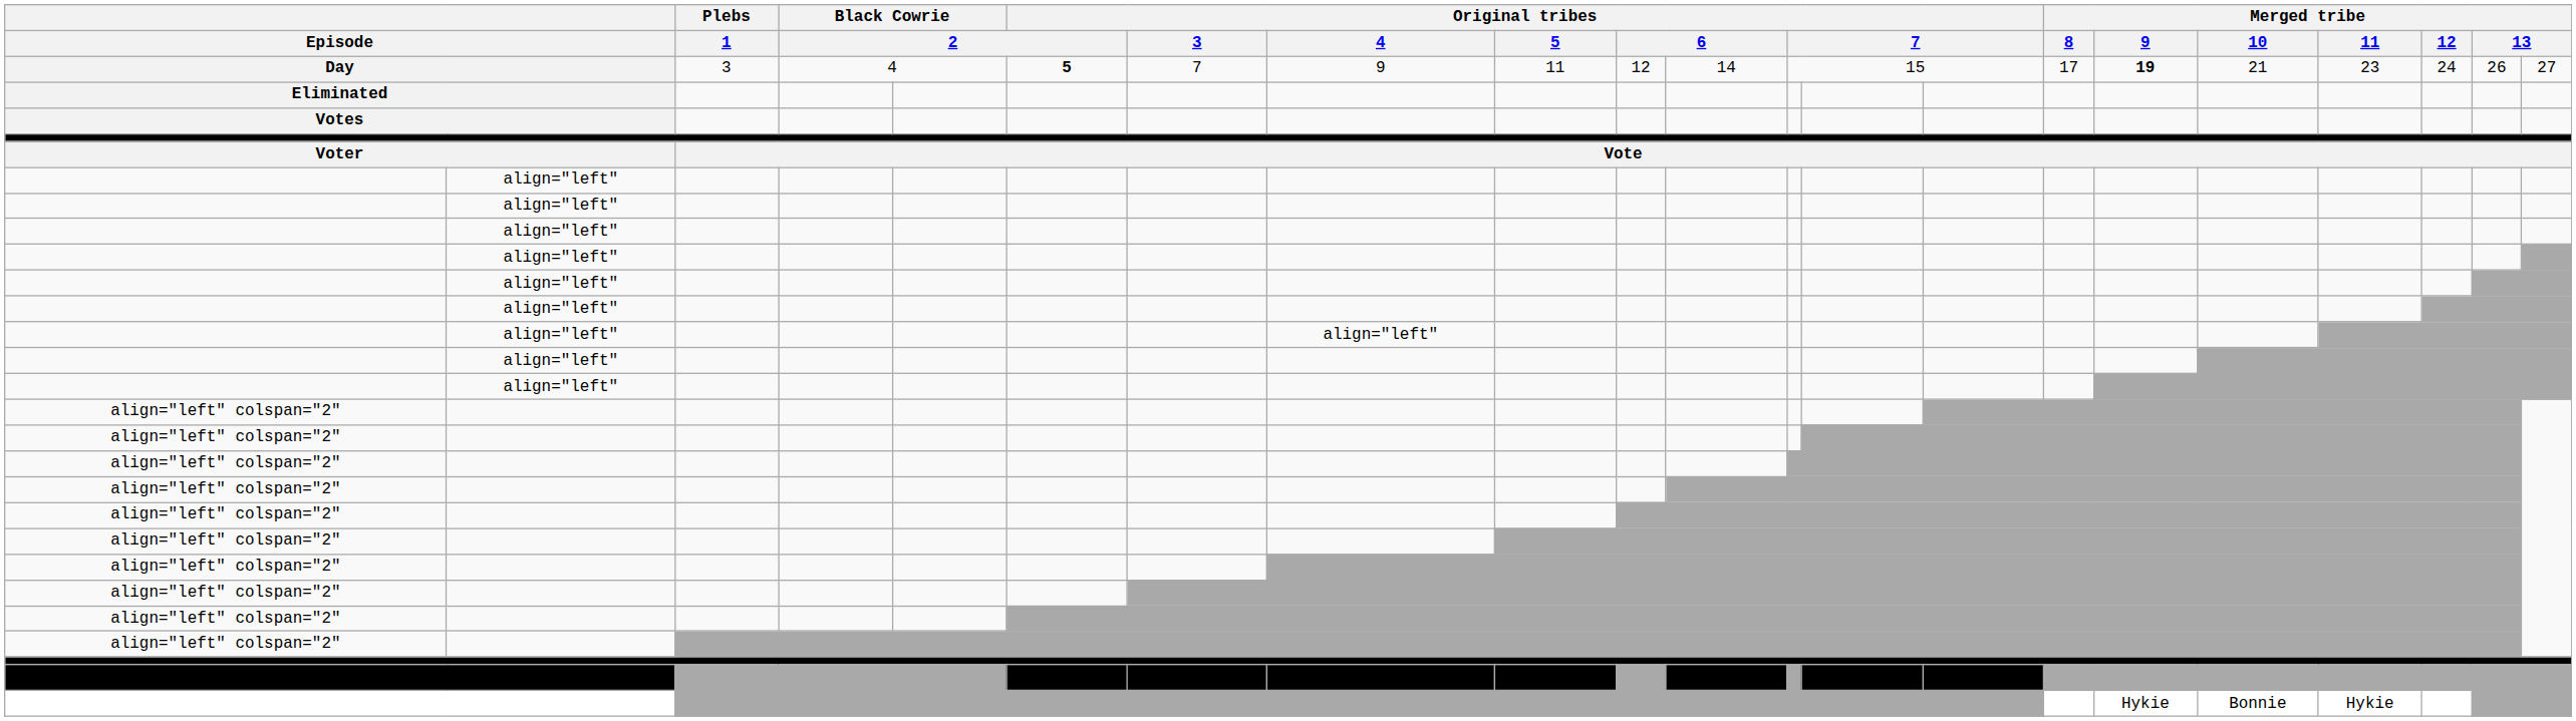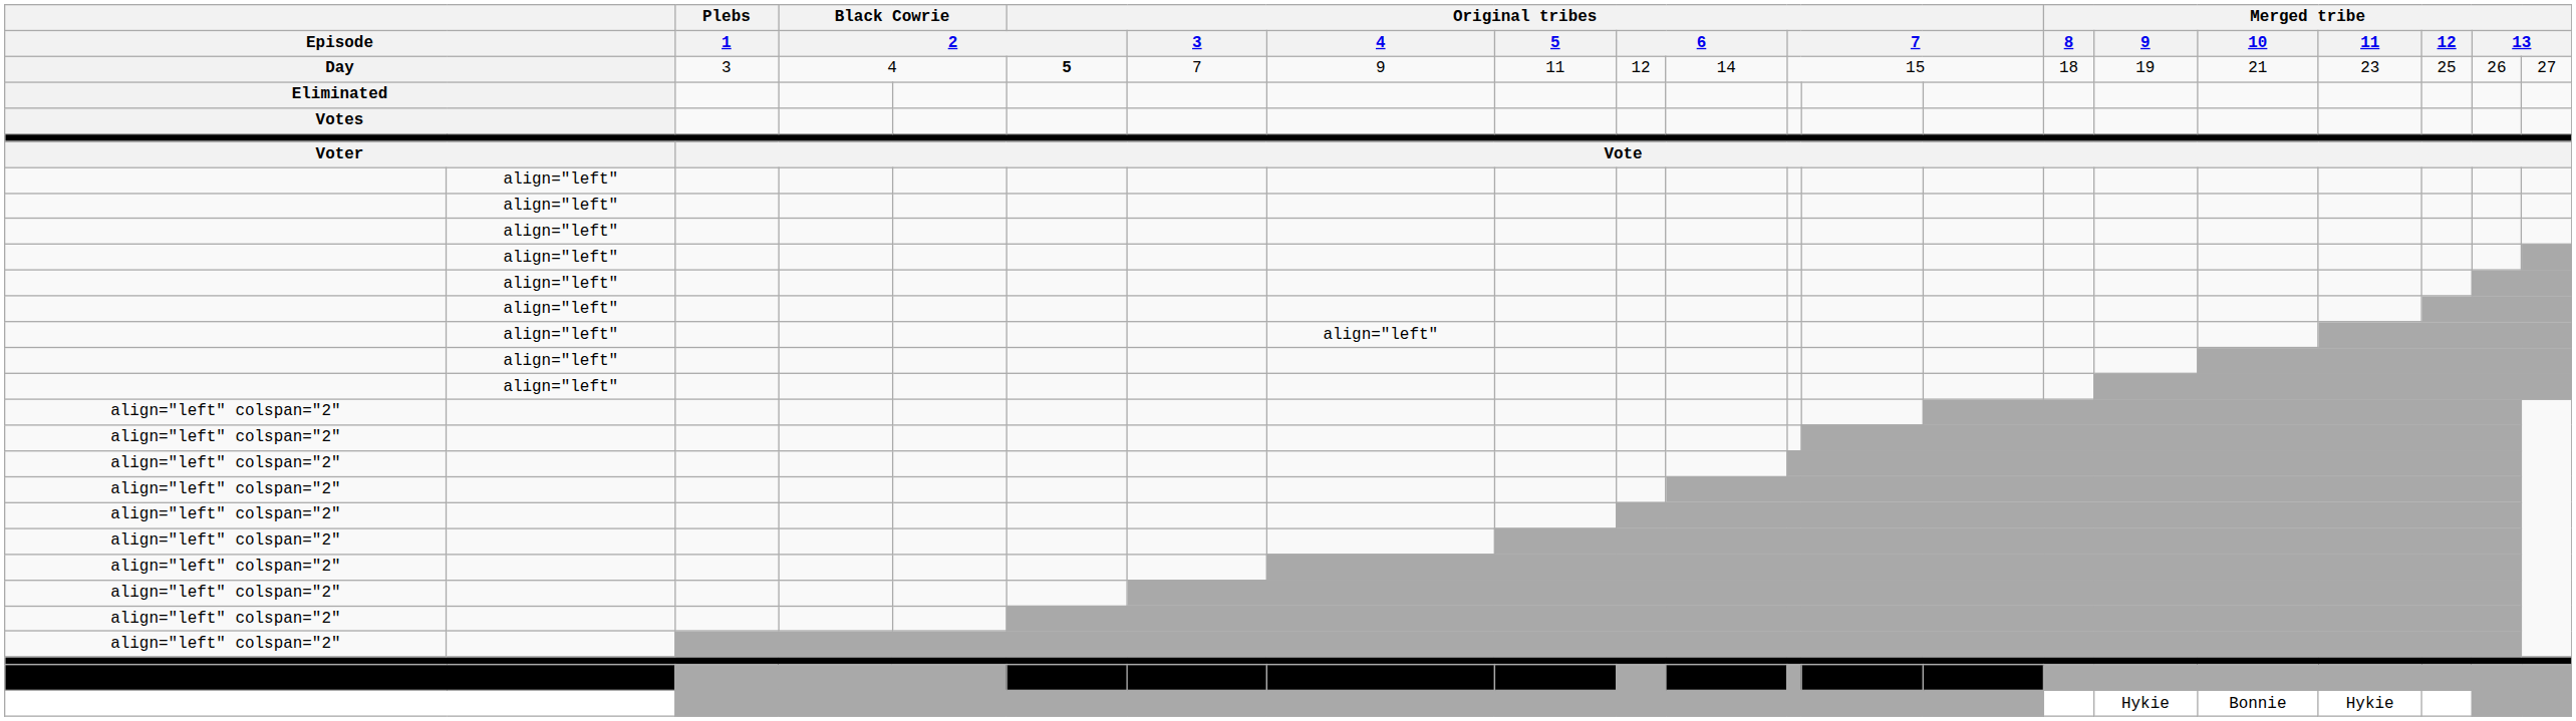Day | Merged tribe / 8: 17 -> 18
Day | Merged tribe / 9: bold -> normal
Day | Merged tribe / 12: 24 -> 25
